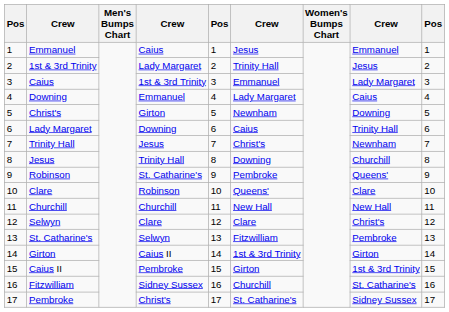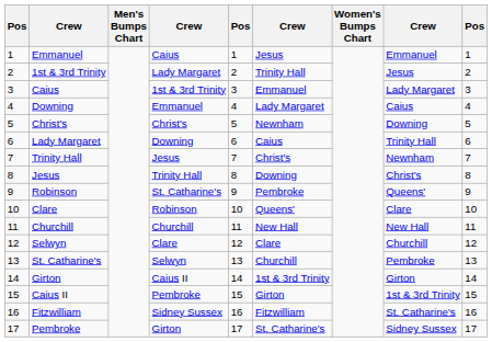row 6 | column 4: Girton -> Christ's
row 9 | column 8: Churchill -> Christ's
row 13 | column 8: Christ's -> Churchill
row 14 | column 6: Fitzwilliam -> Churchill
row 17 | column 6: Churchill -> Fitzwilliam
row 18 | column 4: Christ's -> Girton
